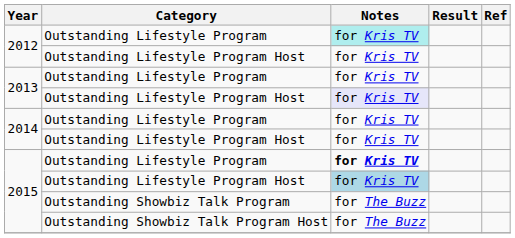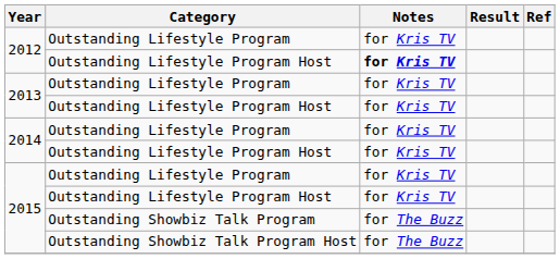2012 / Outstanding Lifestyle Program | Notes: paleturquoise background -> no background
2012 / Outstanding Lifestyle Program Host | Notes: normal -> bold
2013 / Outstanding Lifestyle Program Host | Notes: lavender background -> no background
2015 / Outstanding Lifestyle Program | Notes: bold -> normal
2015 / Outstanding Lifestyle Program Host | Notes: lightblue background -> no background
